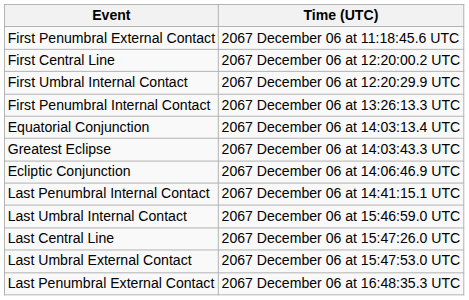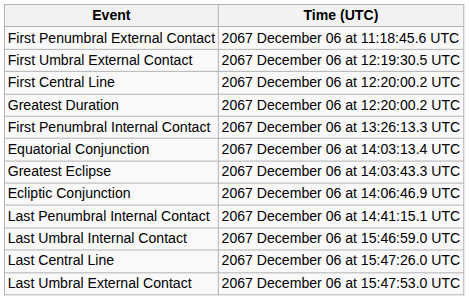+ row: First Umbral External Contact | 2067 December 06 at 12:19:30.5 UTC
+ row: Greatest Duration | 2067 December 06 at 12:20:00.2 UTC
- row: First Umbral Internal Contact | 2067 December 06 at 12:20:29.9 UTC
- row: Last Penumbral External Contact | 2067 December 06 at 16:48:35.3 UTC
